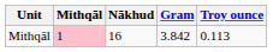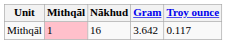row 2 | Gram: 3.842 -> 3.642
row 2 | Troy ounce: 0.113 -> 0.117
